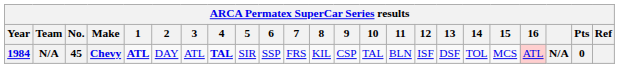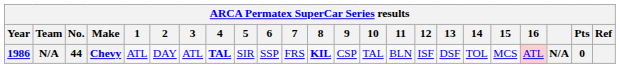row 3 | Year: 1984 -> 1986
row 3 | No.: 45 -> 44
row 3 | 1: bold -> normal
row 3 | 8: normal -> bold
